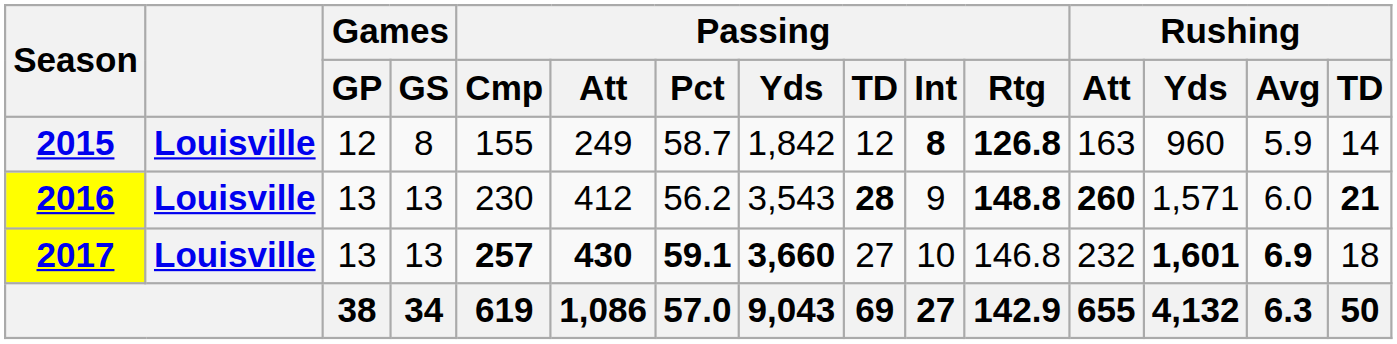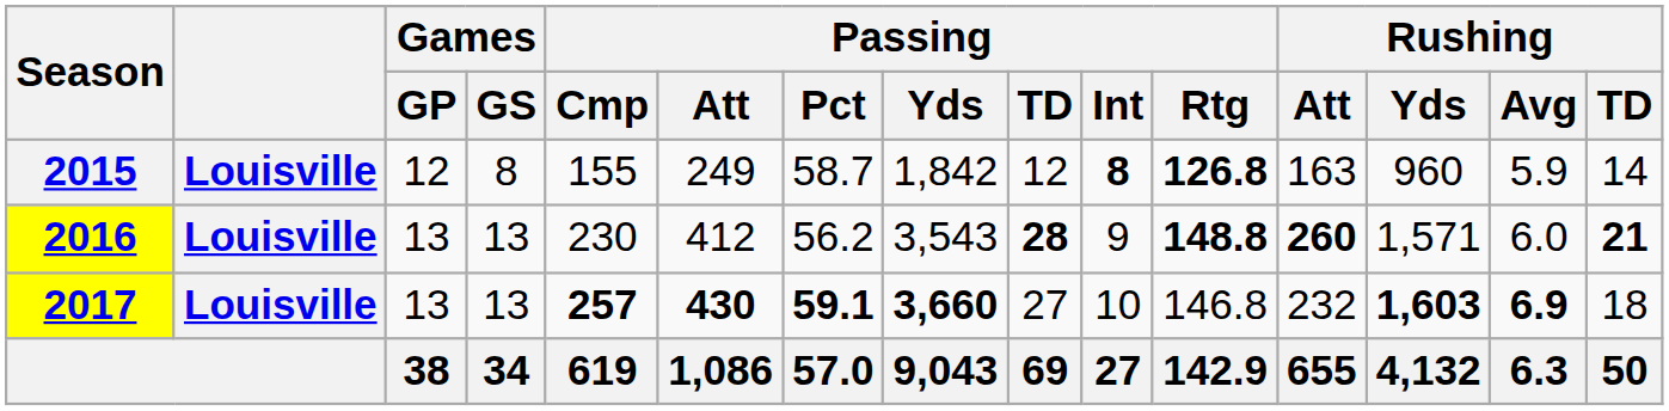2017 | Rushing / Yds: 1,601 -> 1,603
